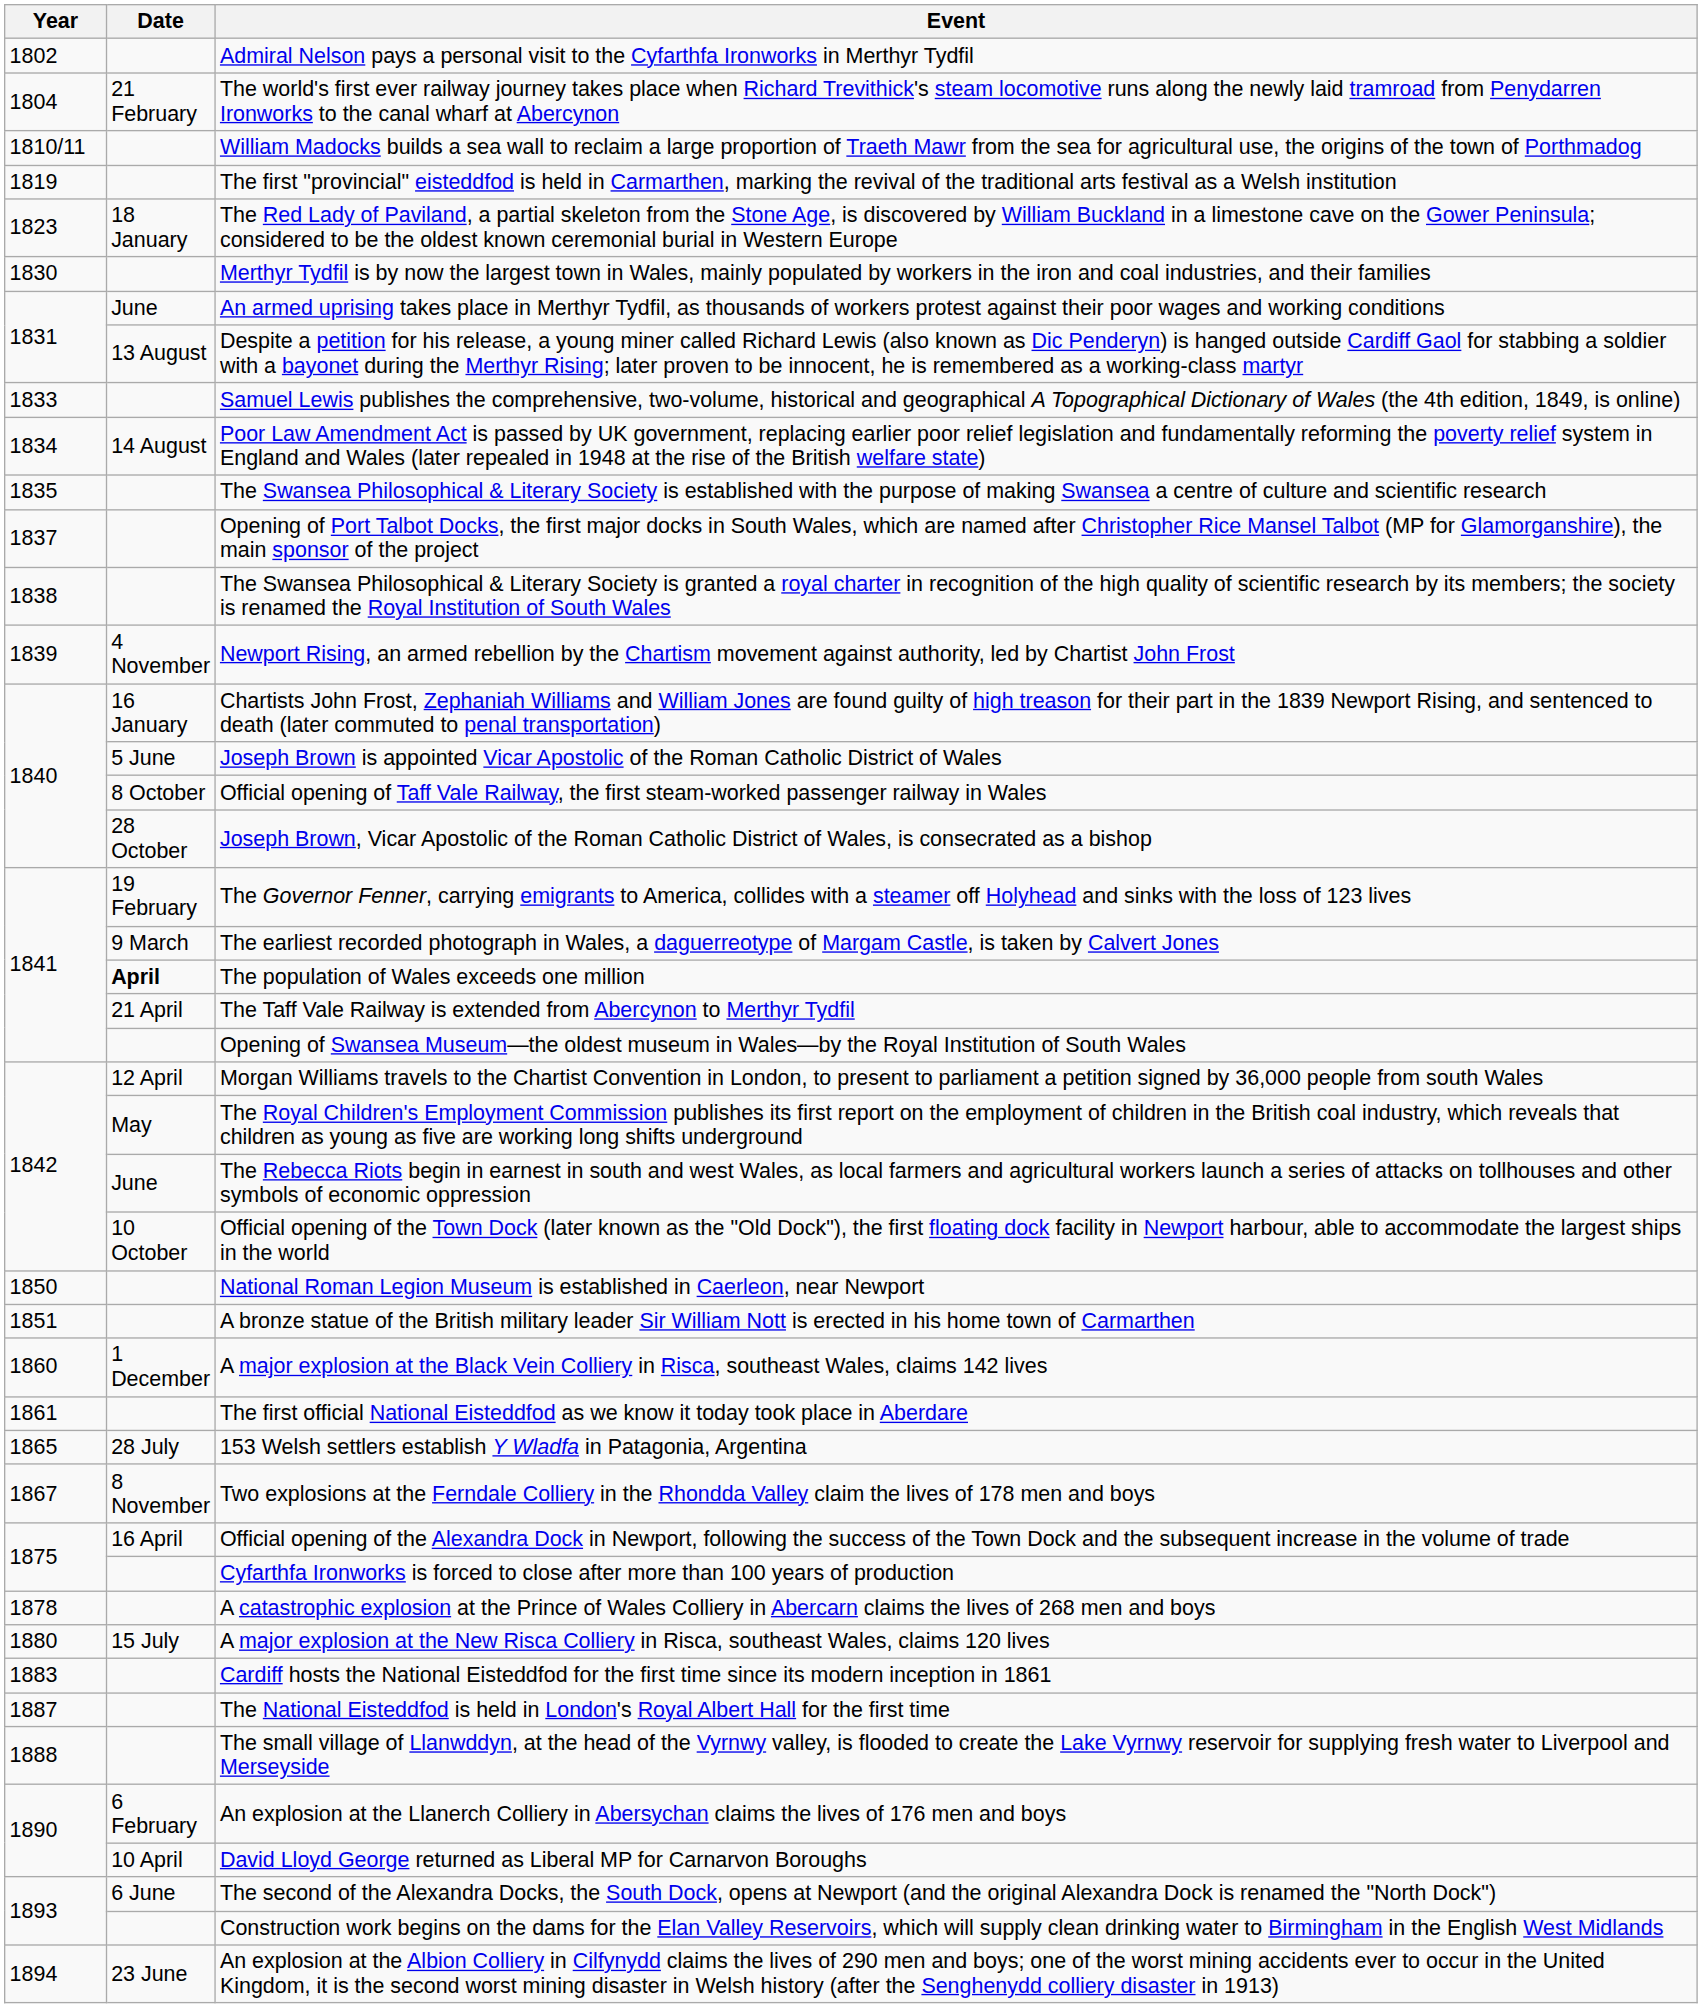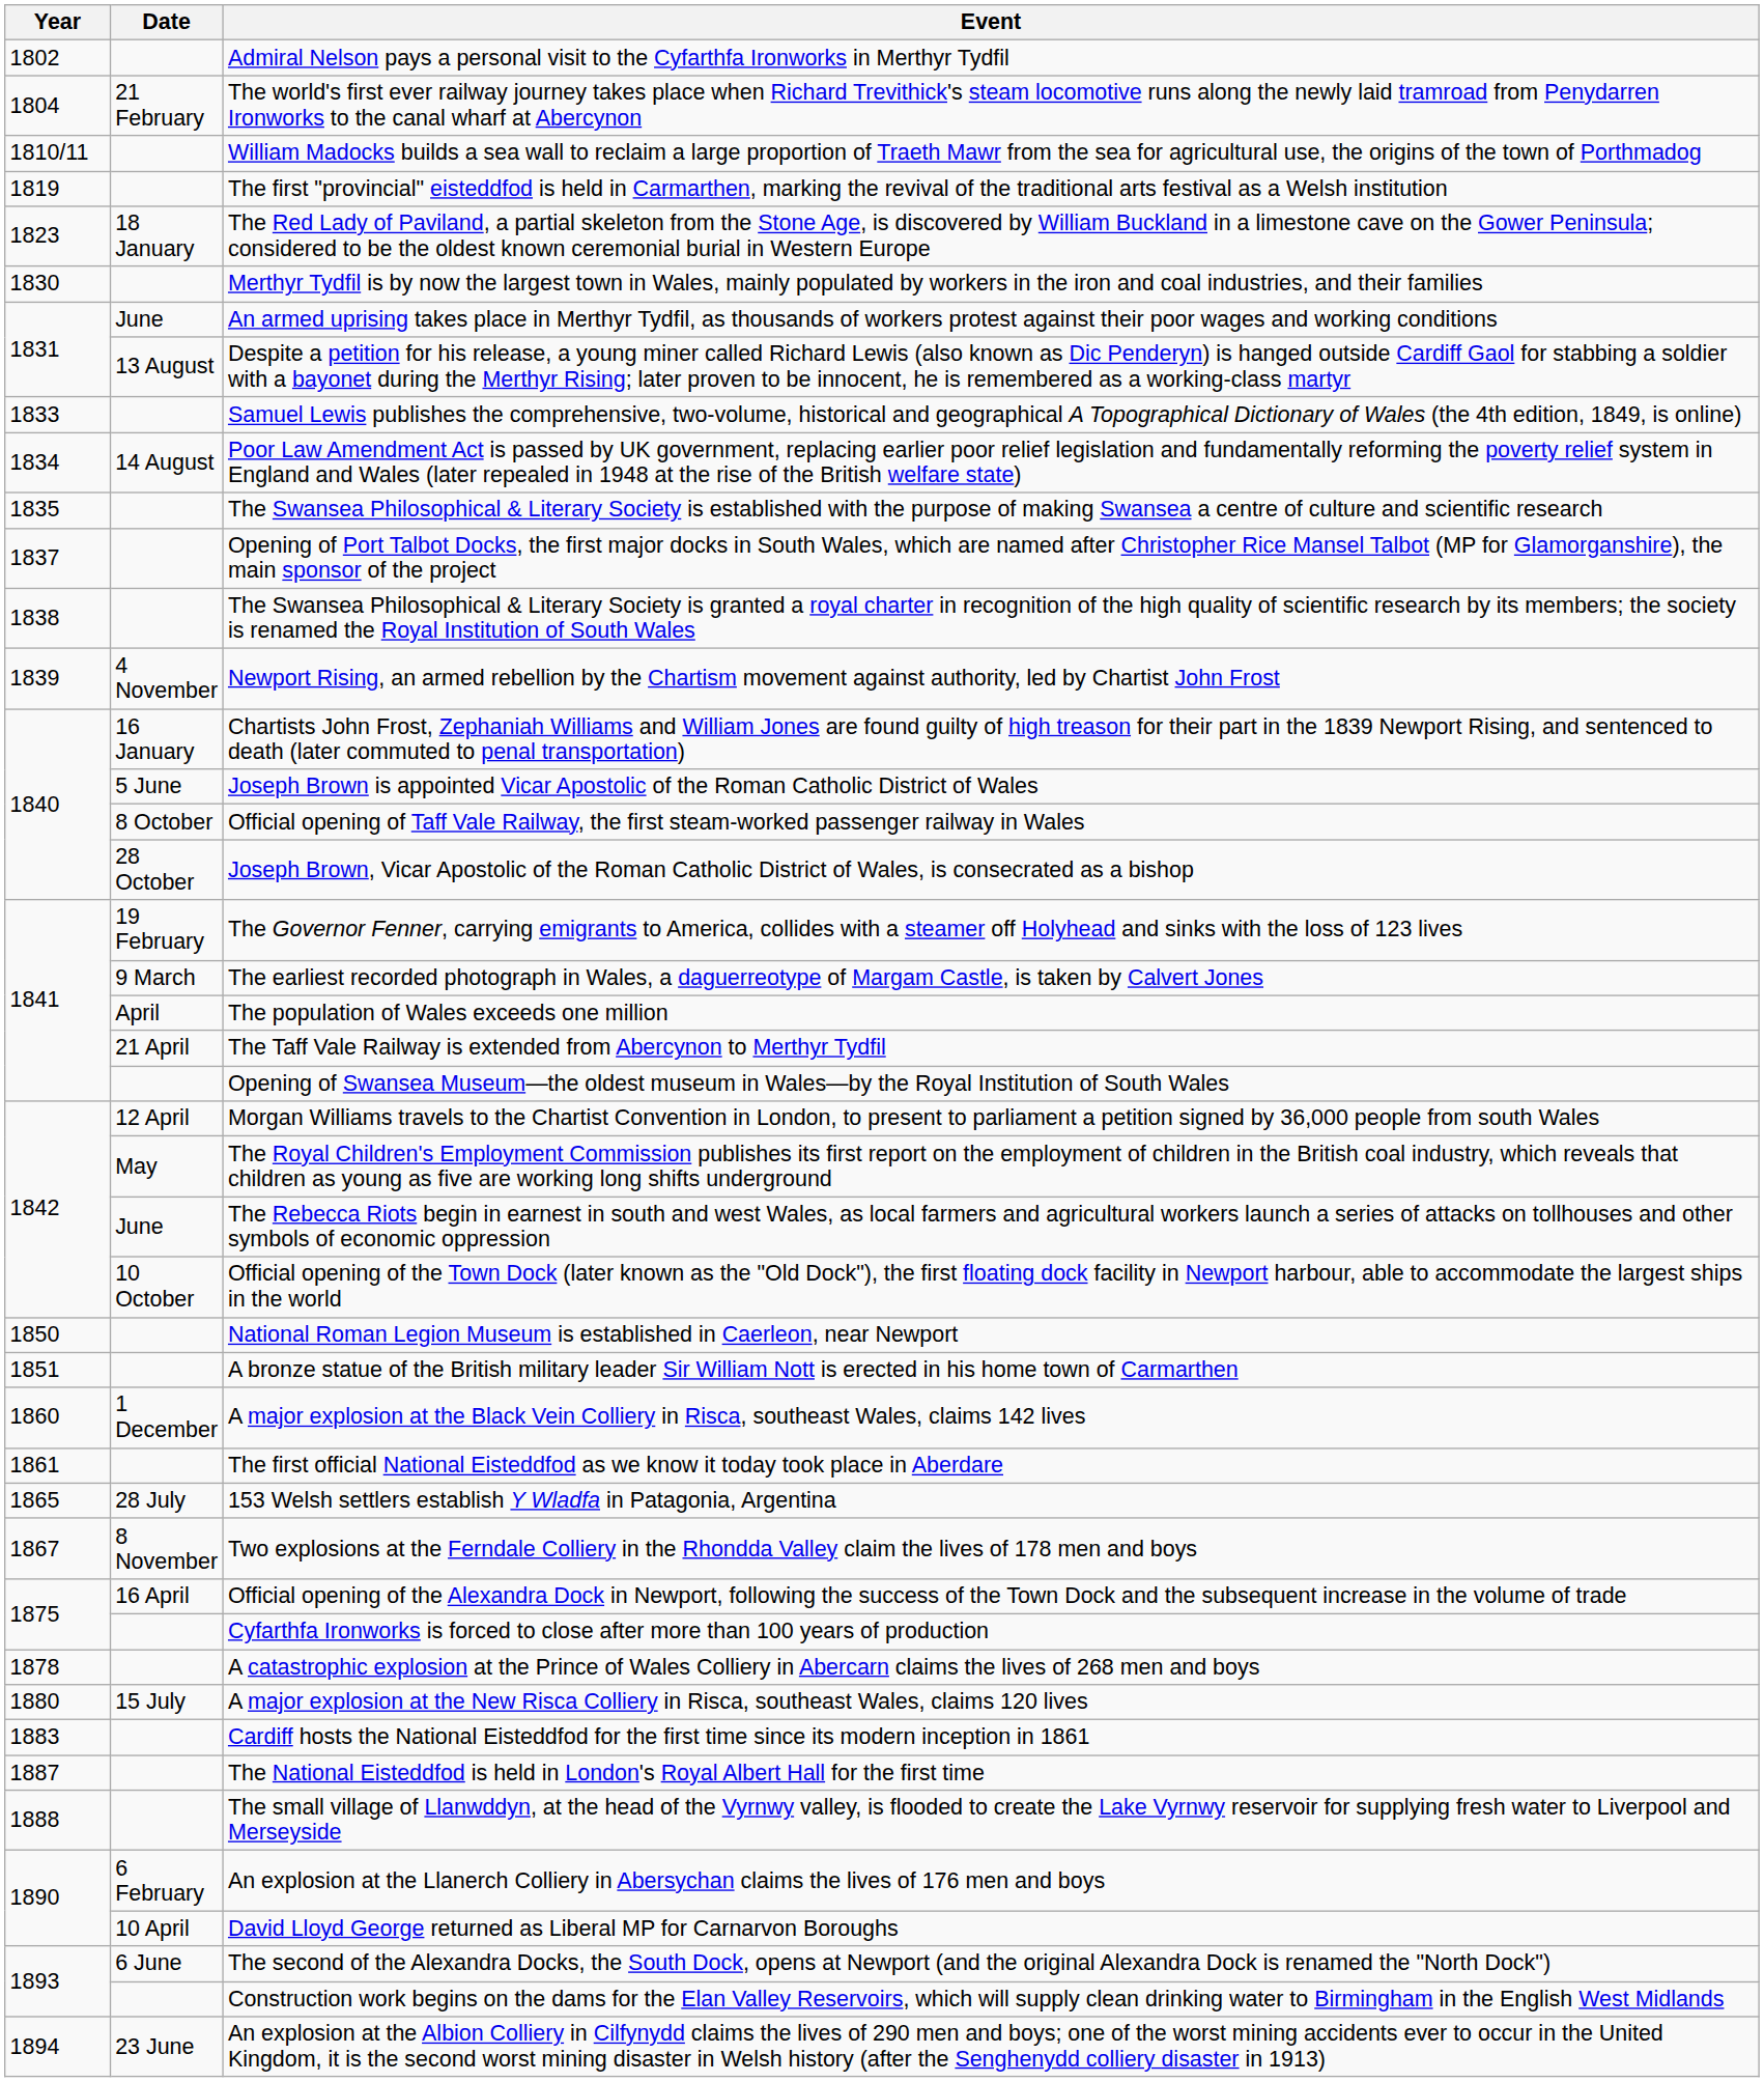The population of Wales exceeds one million | Date: bold -> normal
